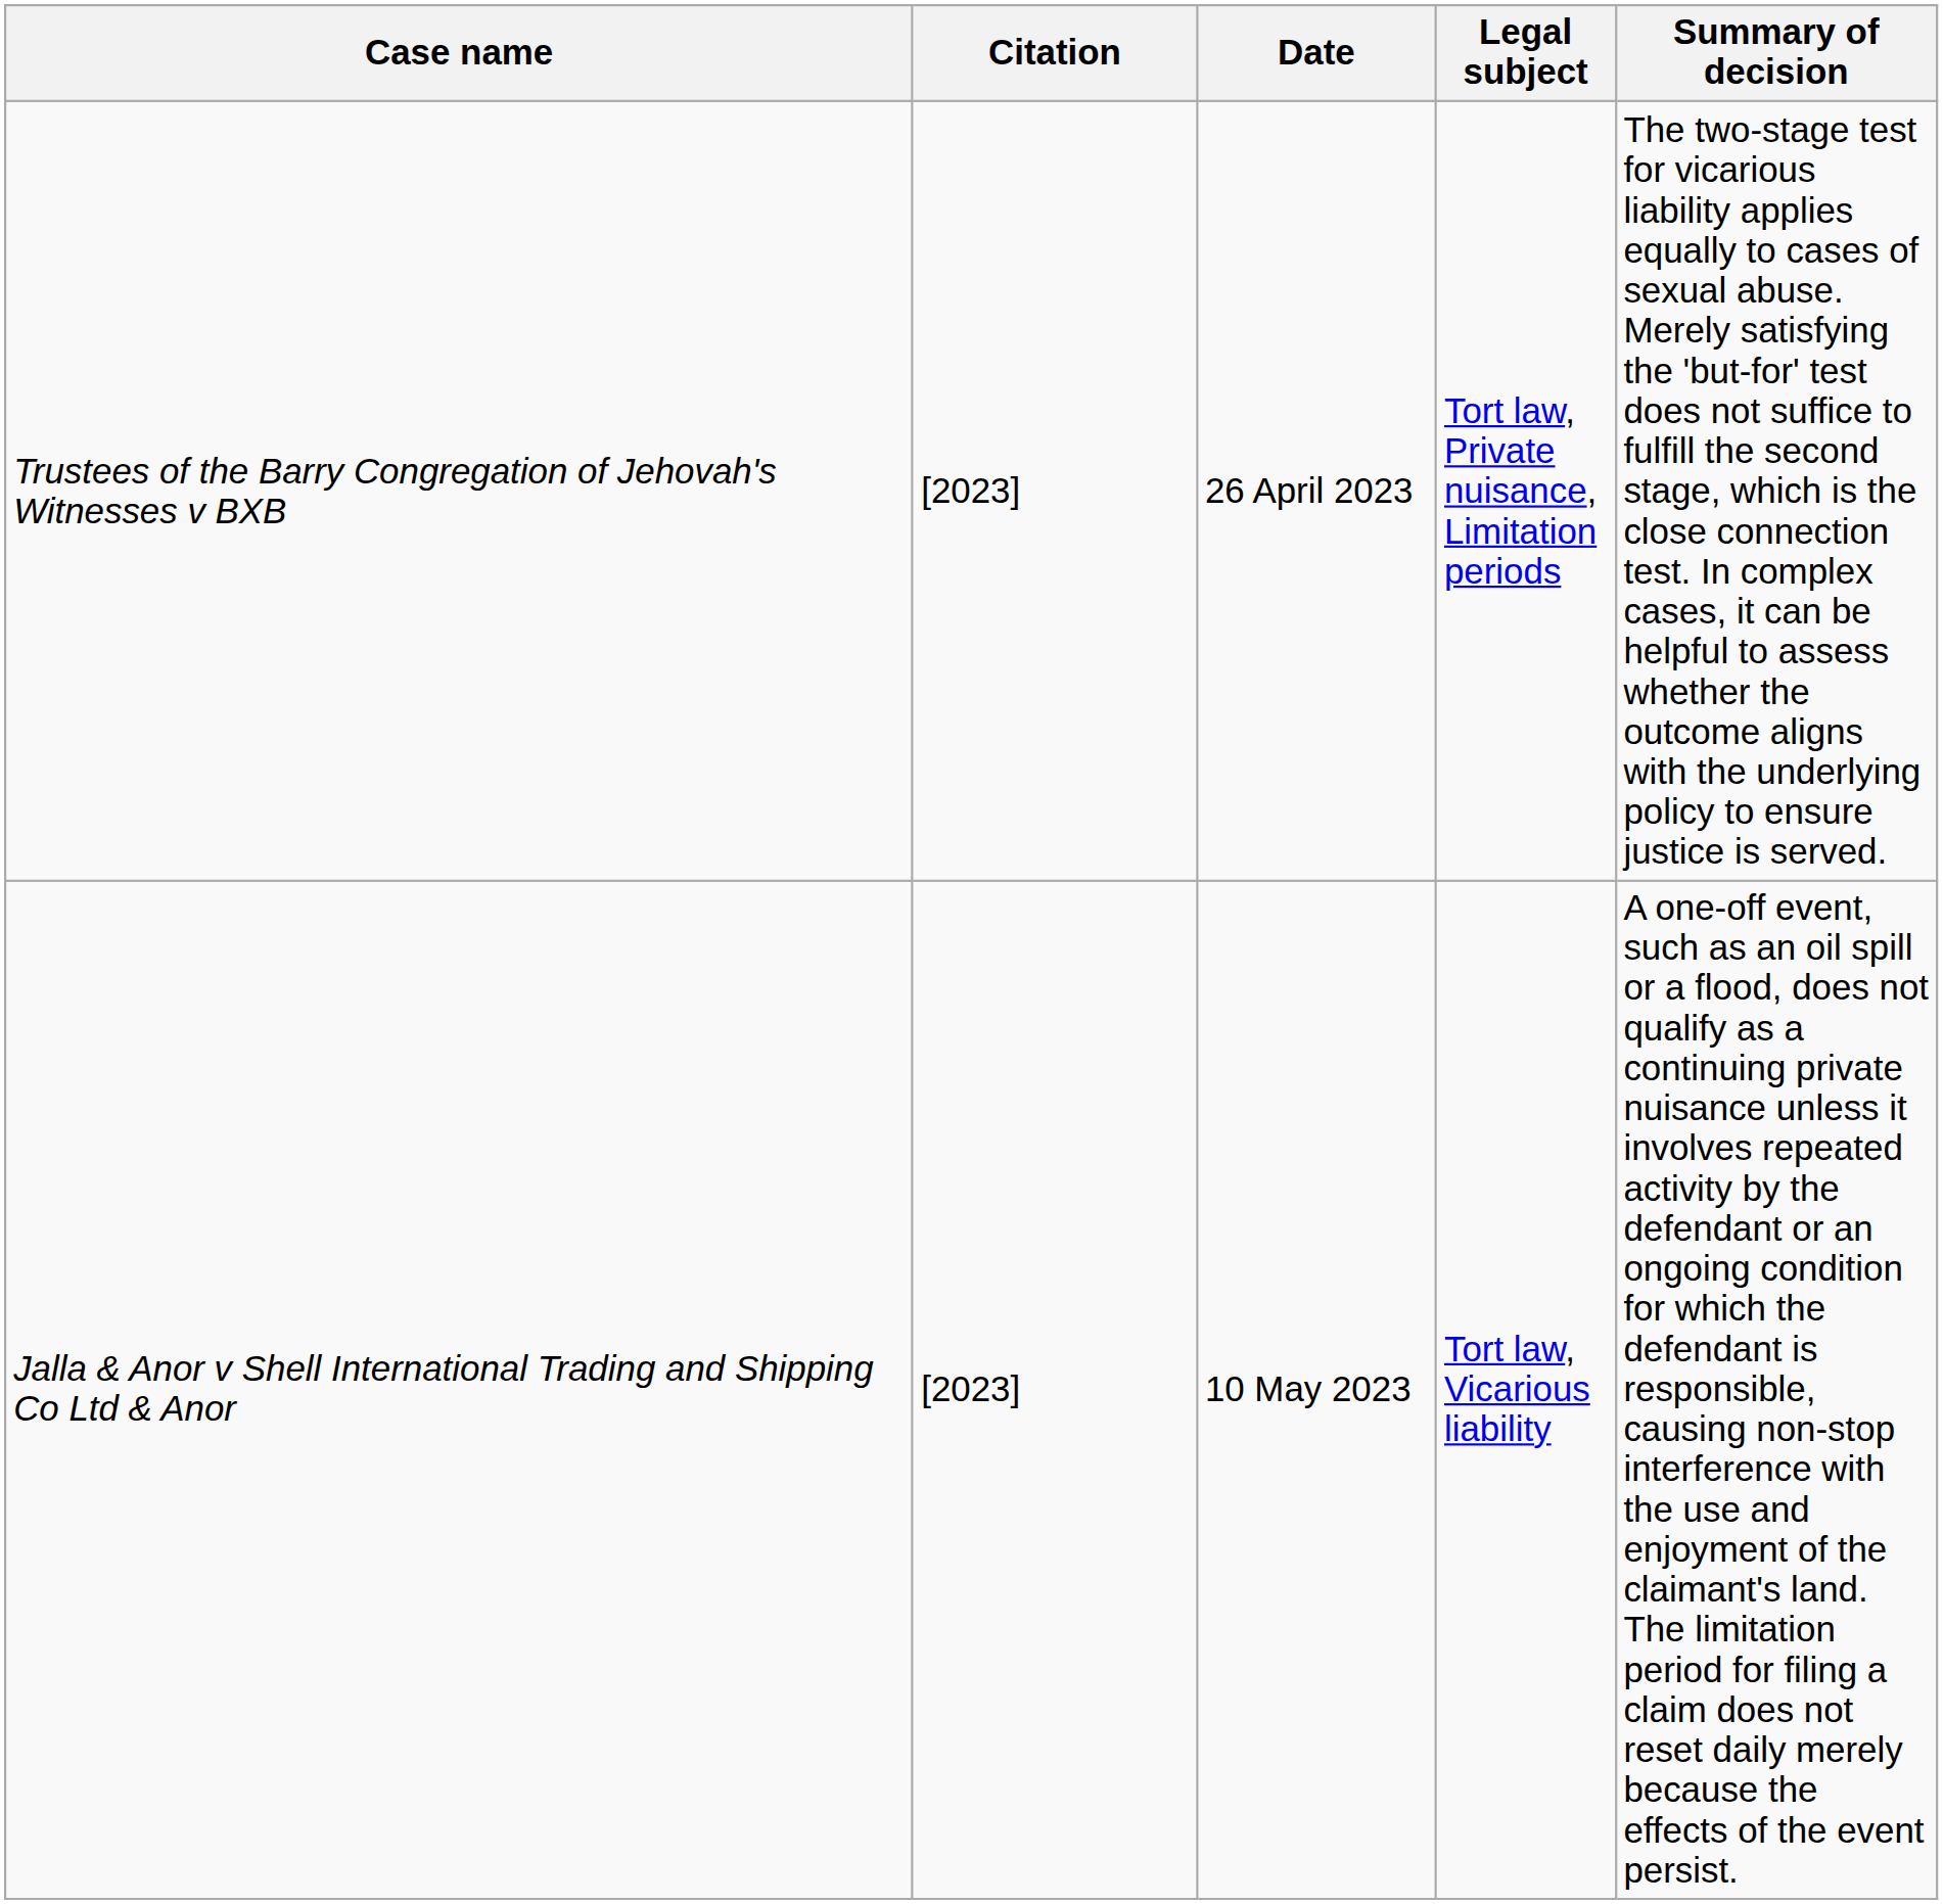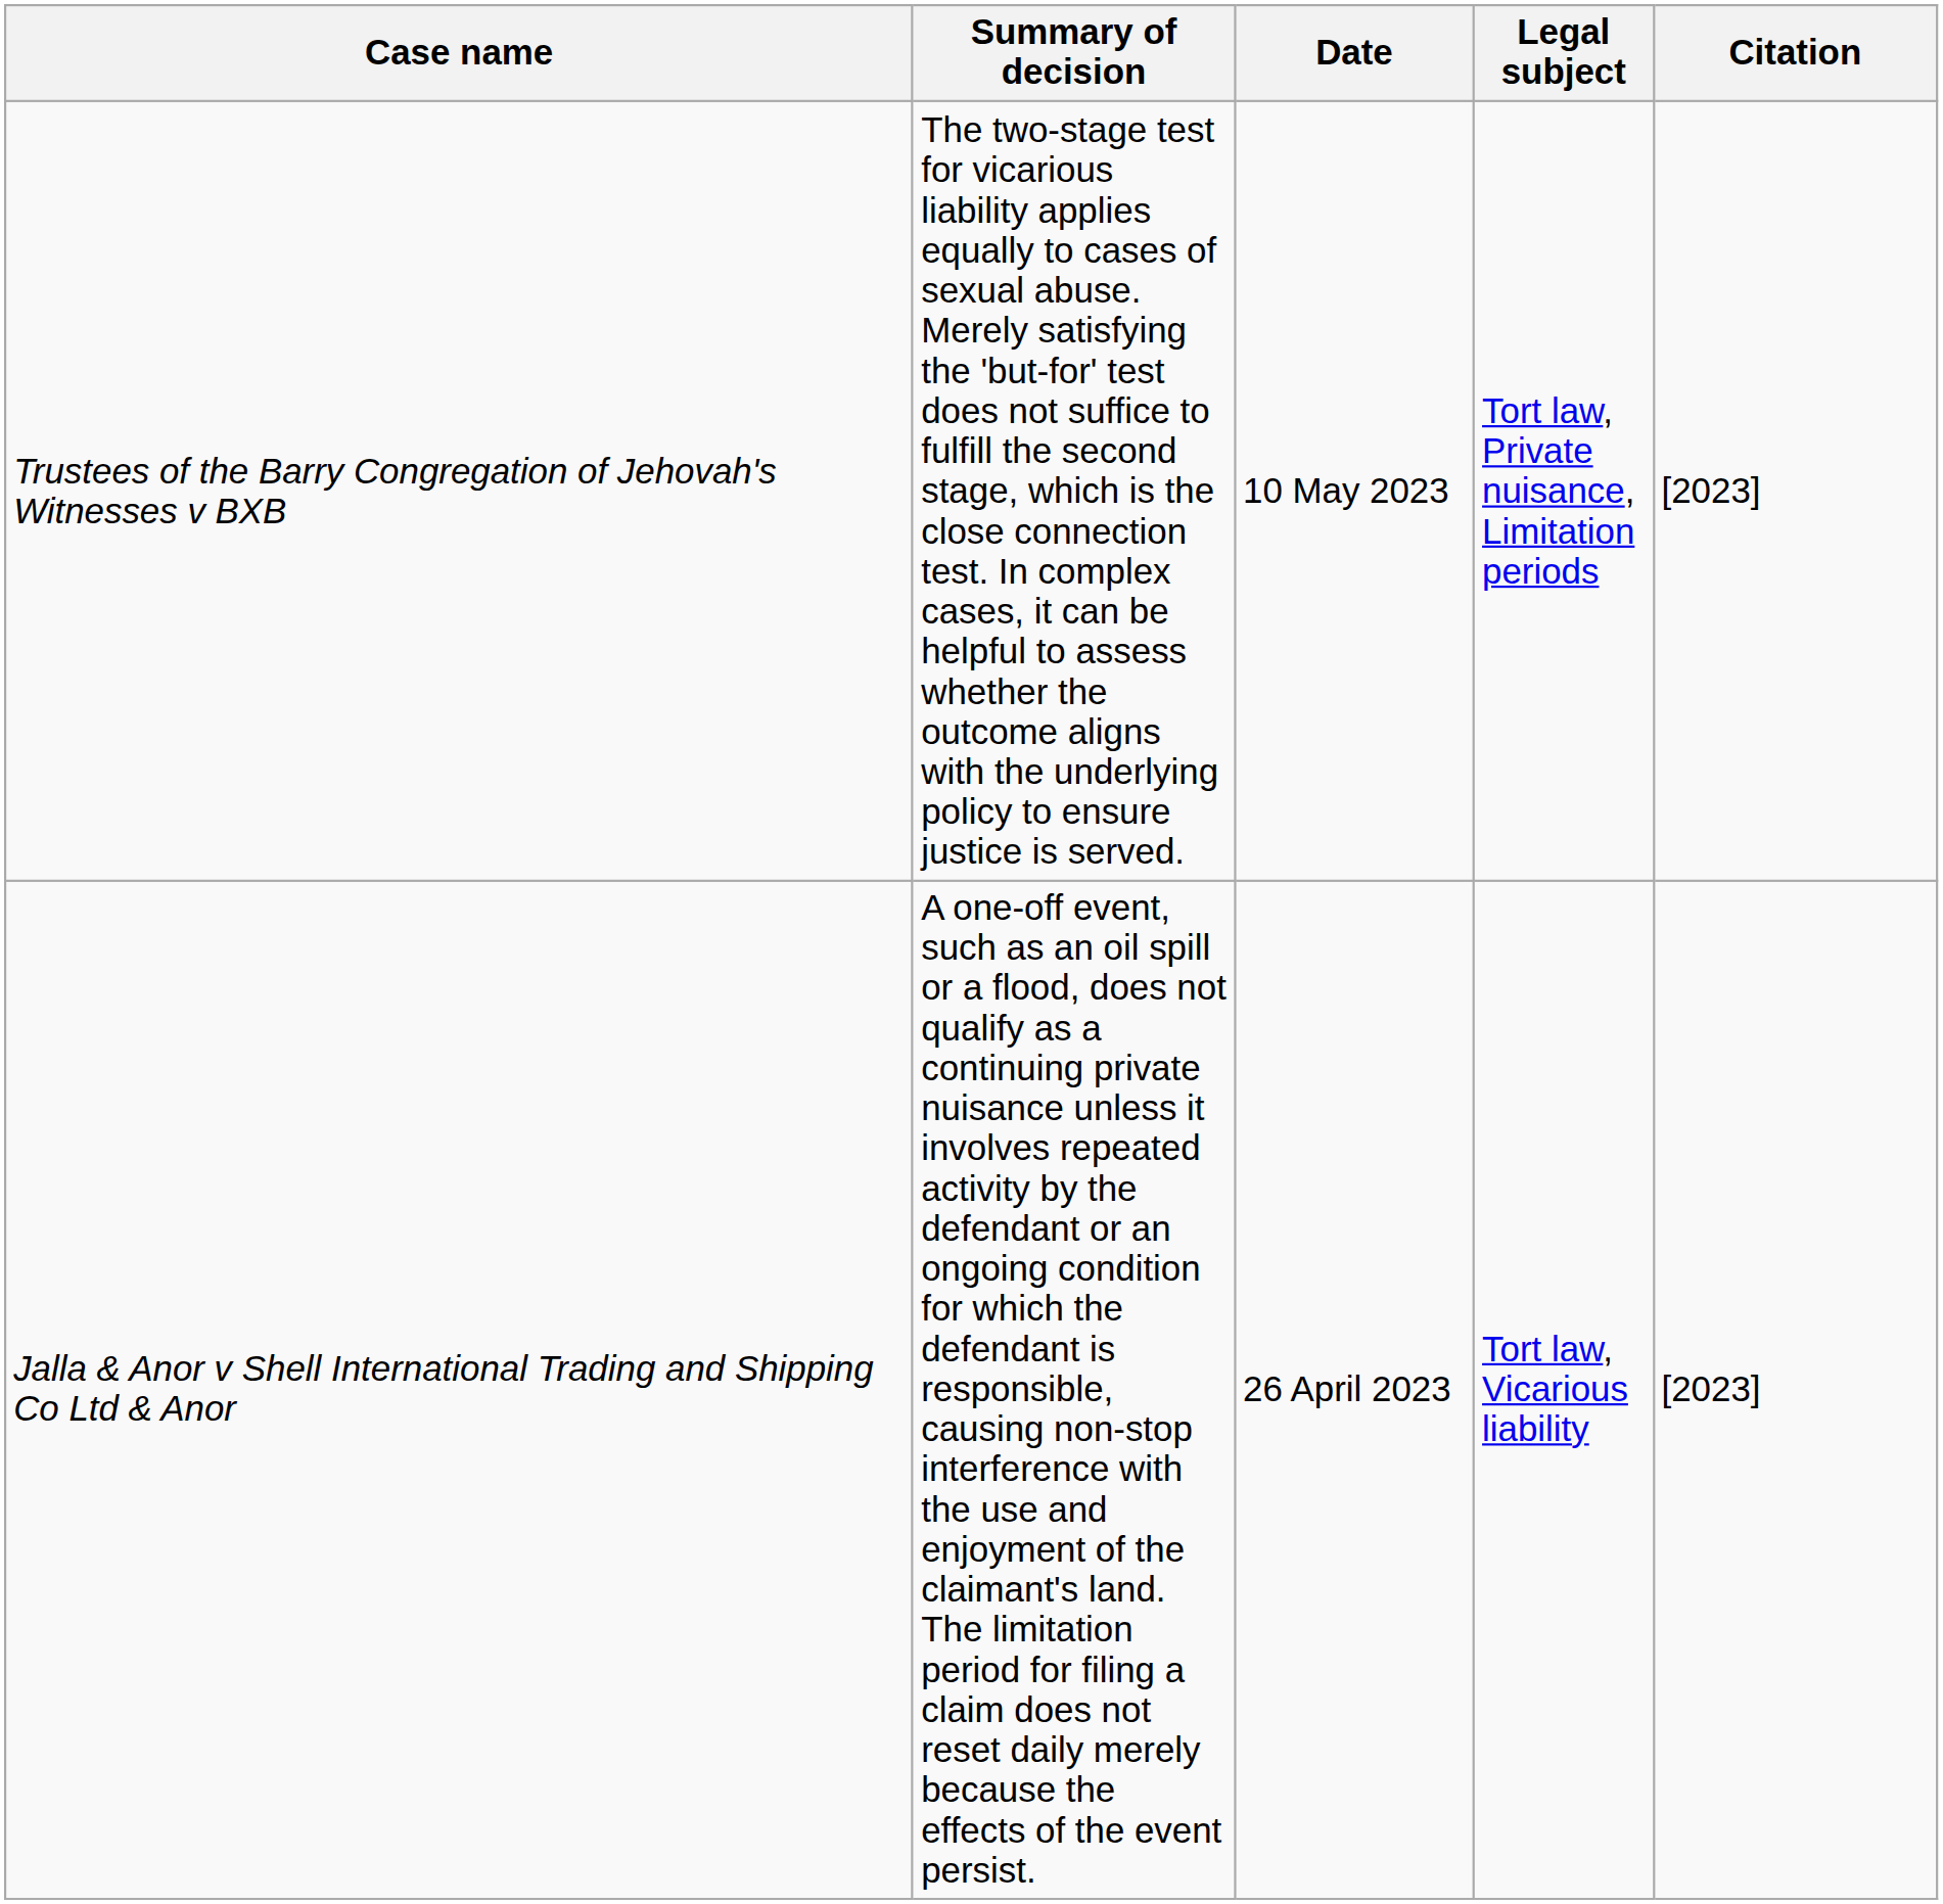columns swapped: Citation <-> Summary of decision
row 2 | Date: 26 April 2023 -> 10 May 2023
row 3 | Date: 10 May 2023 -> 26 April 2023
